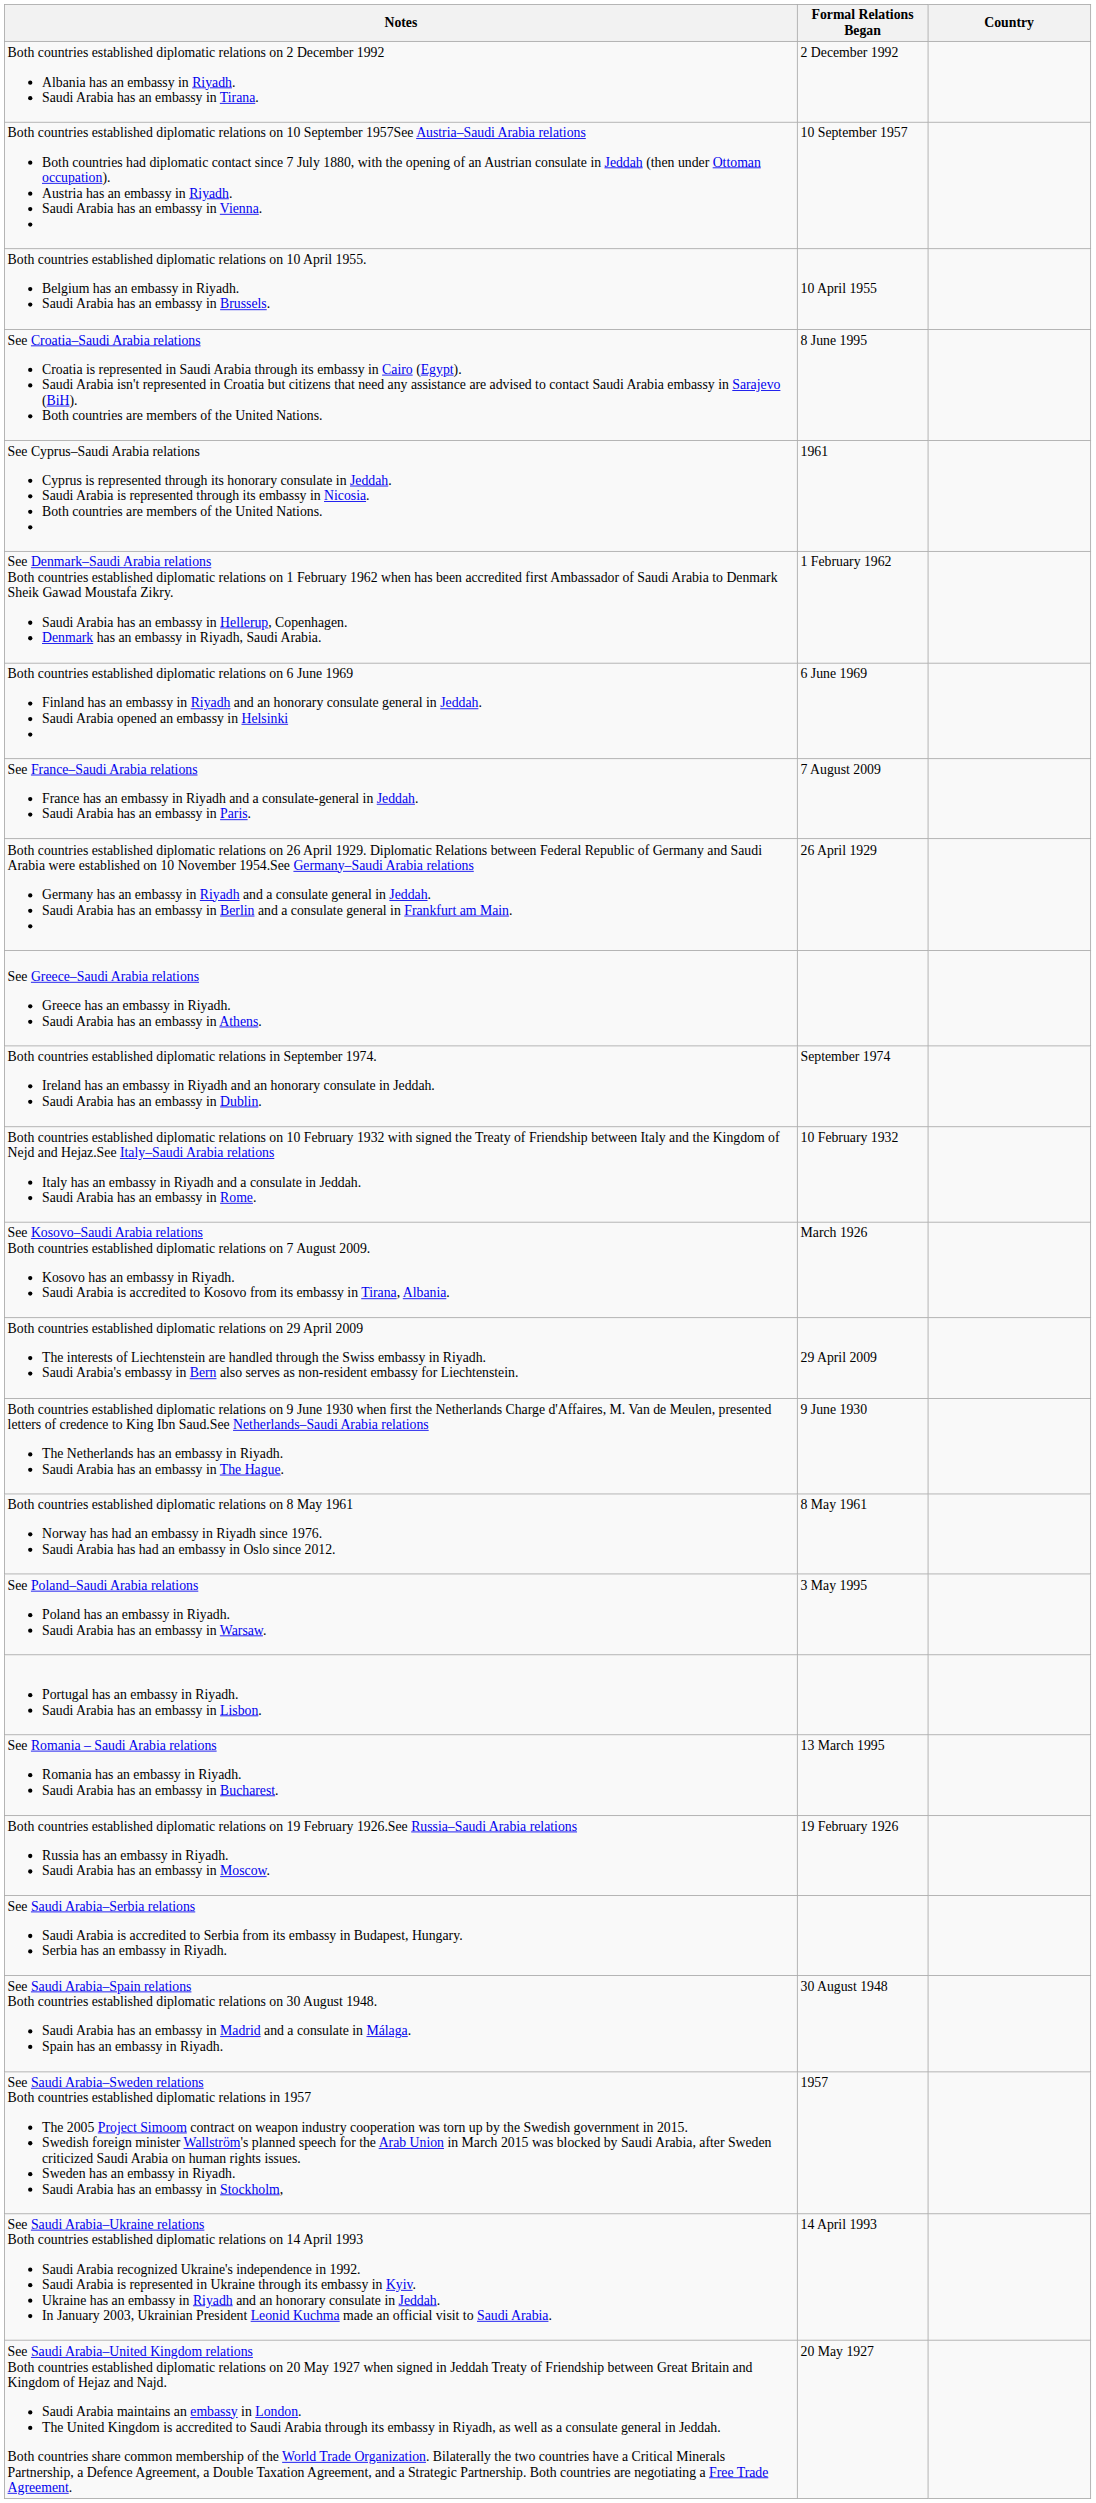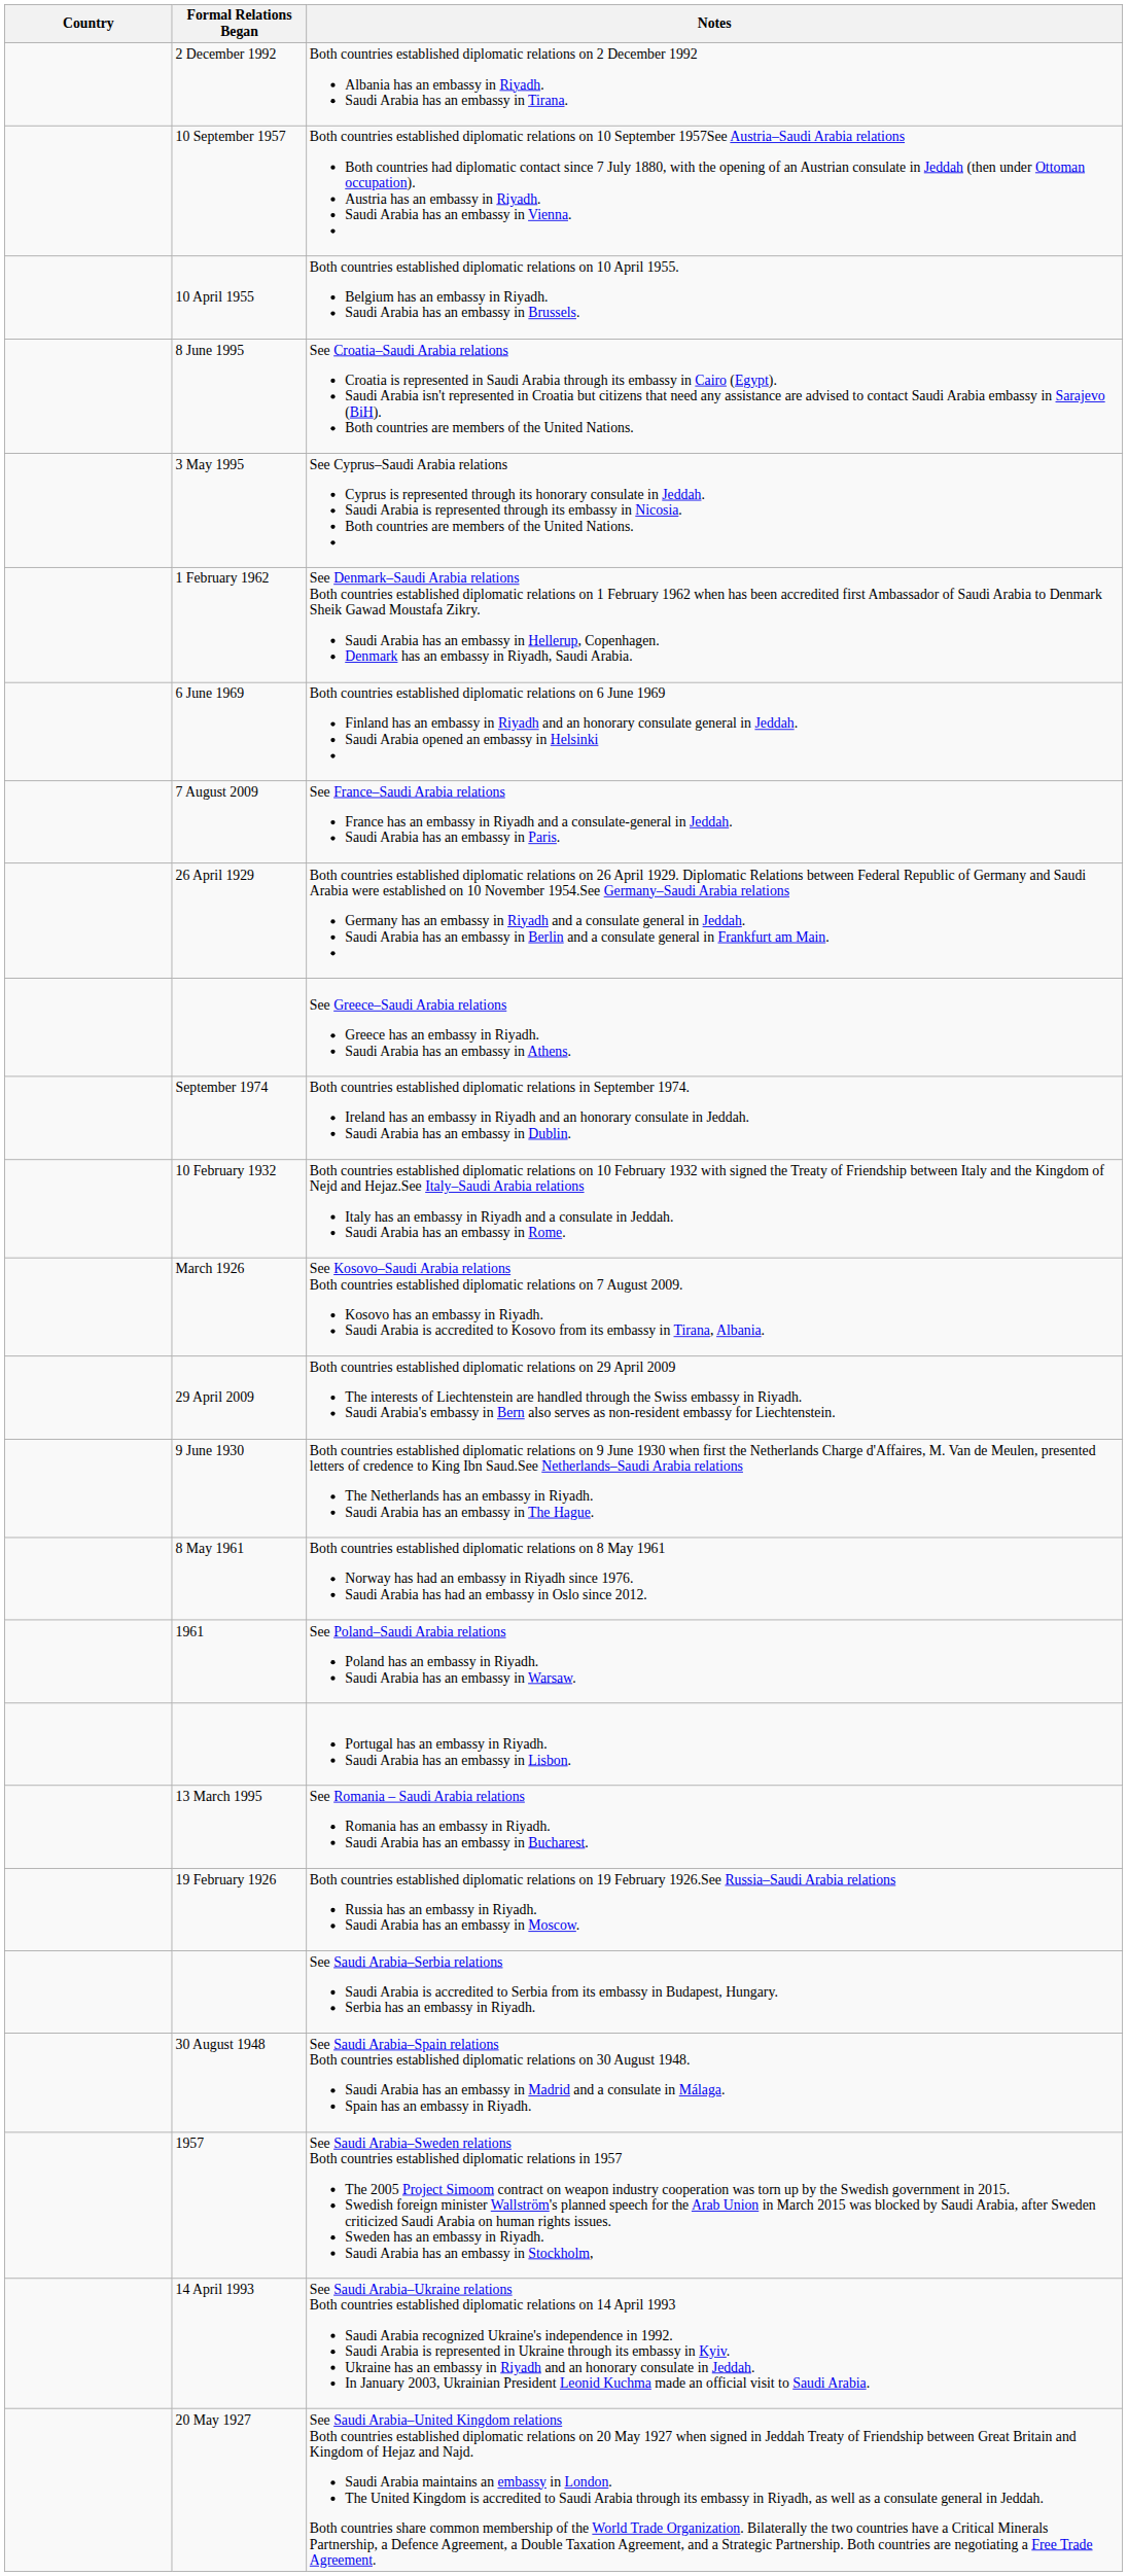columns swapped: Country <-> Notes
row 6 | Formal Relations Began: 1961 -> 3 May 1995
row 18 | Formal Relations Began: 3 May 1995 -> 1961
